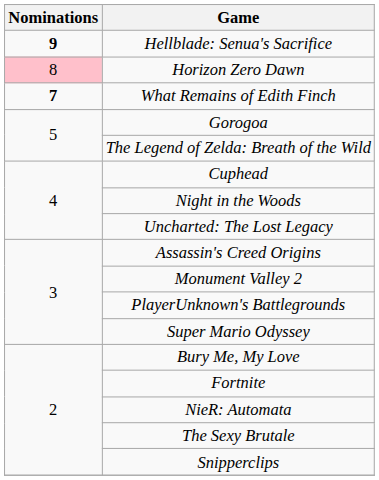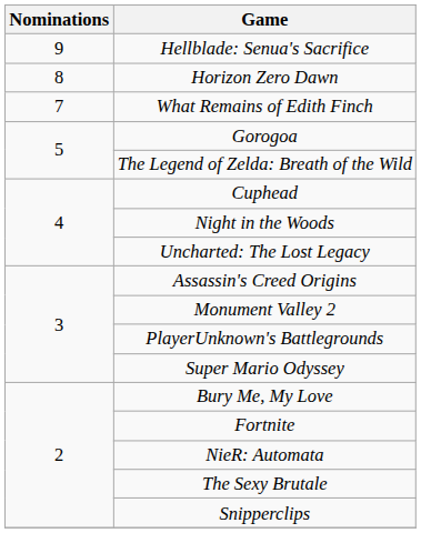Hellblade: Senua's Sacrifice | Nominations: bold -> normal
Horizon Zero Dawn | Nominations: pink background -> no background
What Remains of Edith Finch | Nominations: bold -> normal
